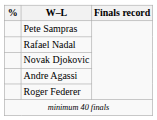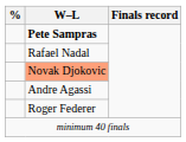Pete Sampras | W–L: normal -> bold
Novak Djokovic | W–L: no background -> lightsalmon background
